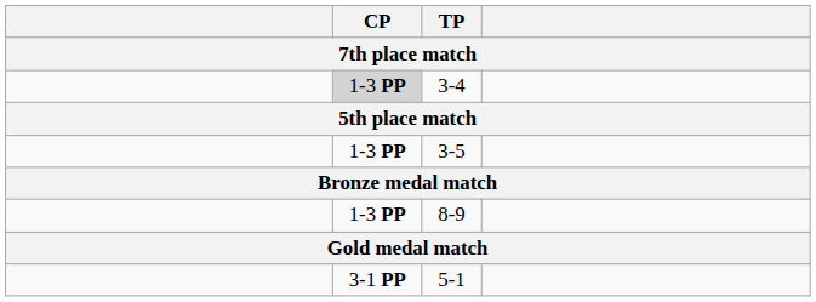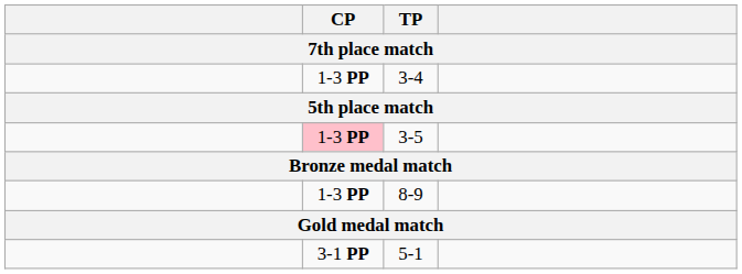3-4 | CP: lightgrey background -> no background
3-5 | CP: no background -> pink background
